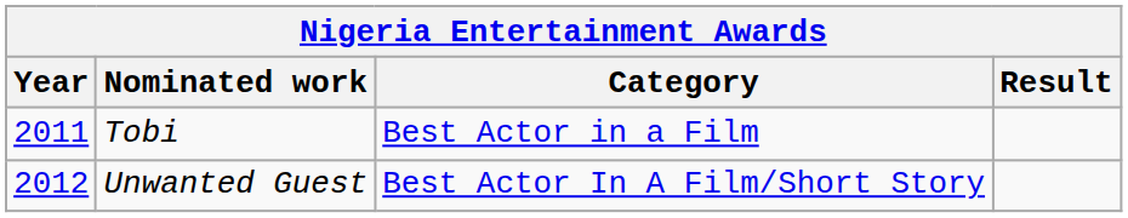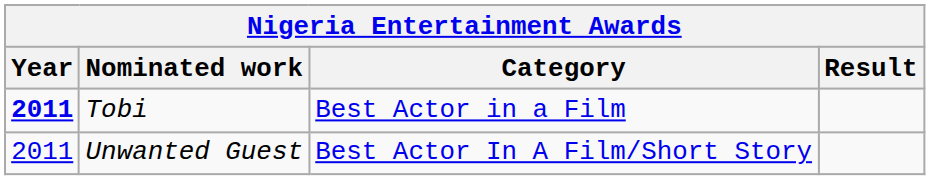Tobi | Year: normal -> bold
Unwanted Guest | Year: 2012 -> 2011
